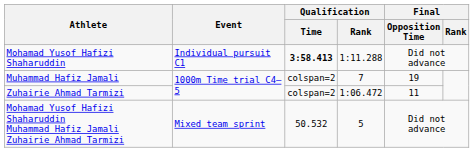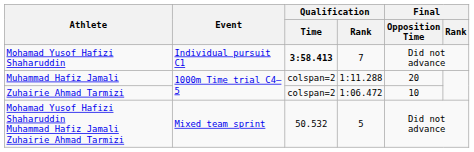Mohamad Yusof Hafizi Shaharuddin | Qualification / Rank: 1:11.288 -> 7
Muhammad Hafiz Jamali | Qualification / Rank: 7 -> 1:11.288
Muhammad Hafiz Jamali | Final / Opposition Time: 19 -> 20
Zuhairie Ahmad Tarmizi | Final / Opposition Time: 11 -> 10
